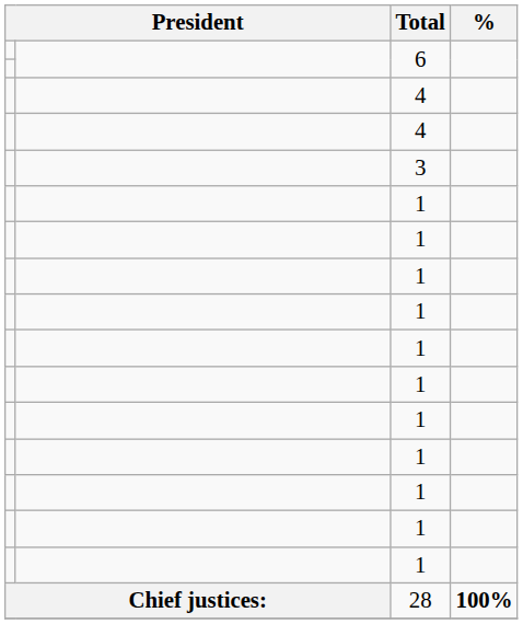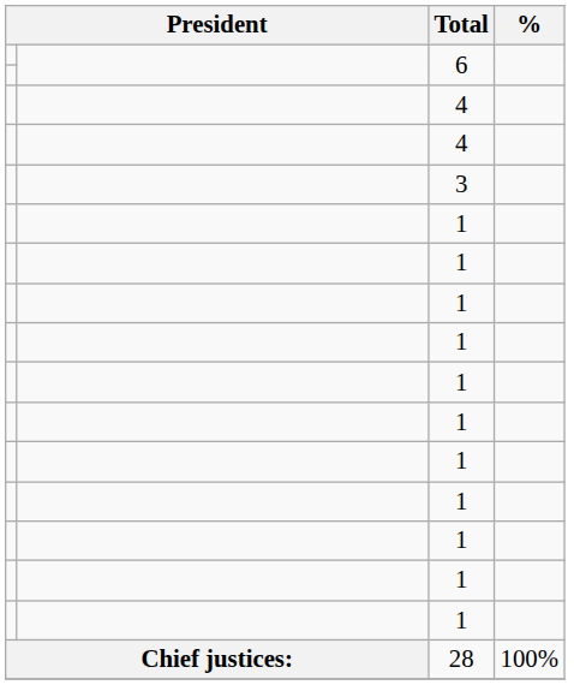28 | %: bold -> normal
